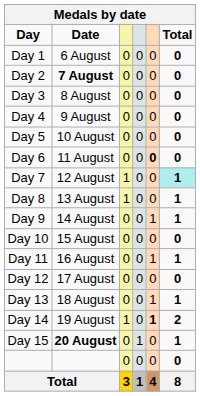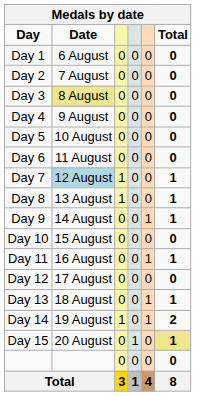Day 2 | Date: bold -> normal
Day 3 | Date: no background -> khaki background
Day 6 | column 5: bold -> normal
Day 7 | Date: no background -> lightblue background
Day 7 | Total: paleturquoise background -> no background
Day 14 | column 5: bold -> normal
Day 15 | Date: bold -> normal
Day 15 | Total: no background -> khaki background
